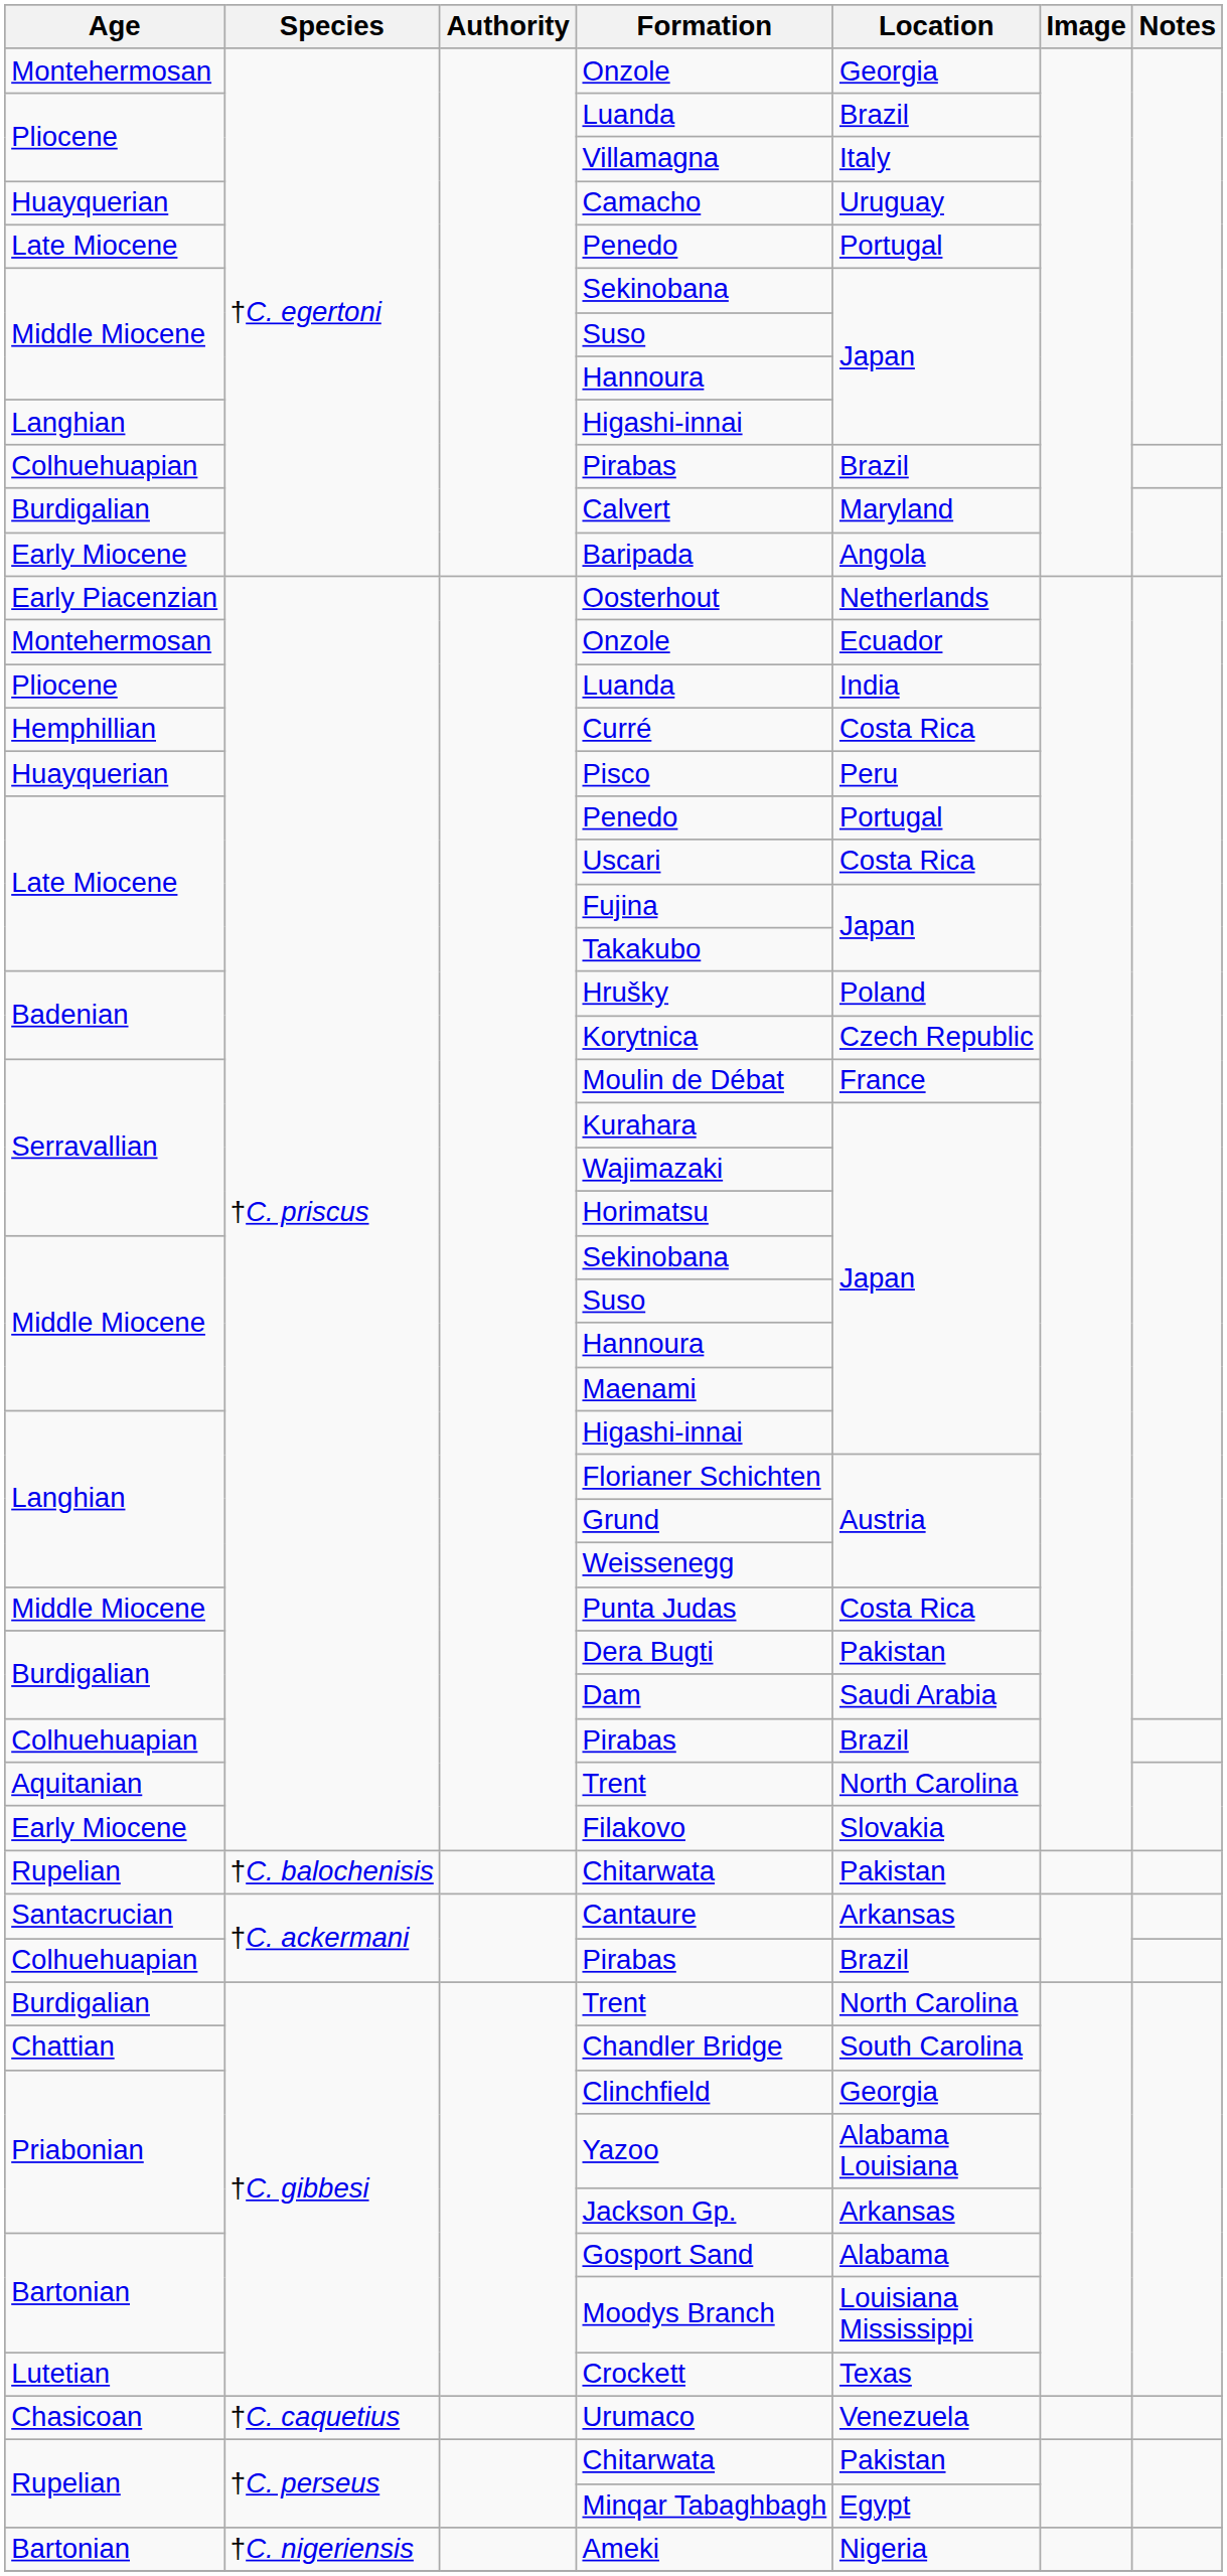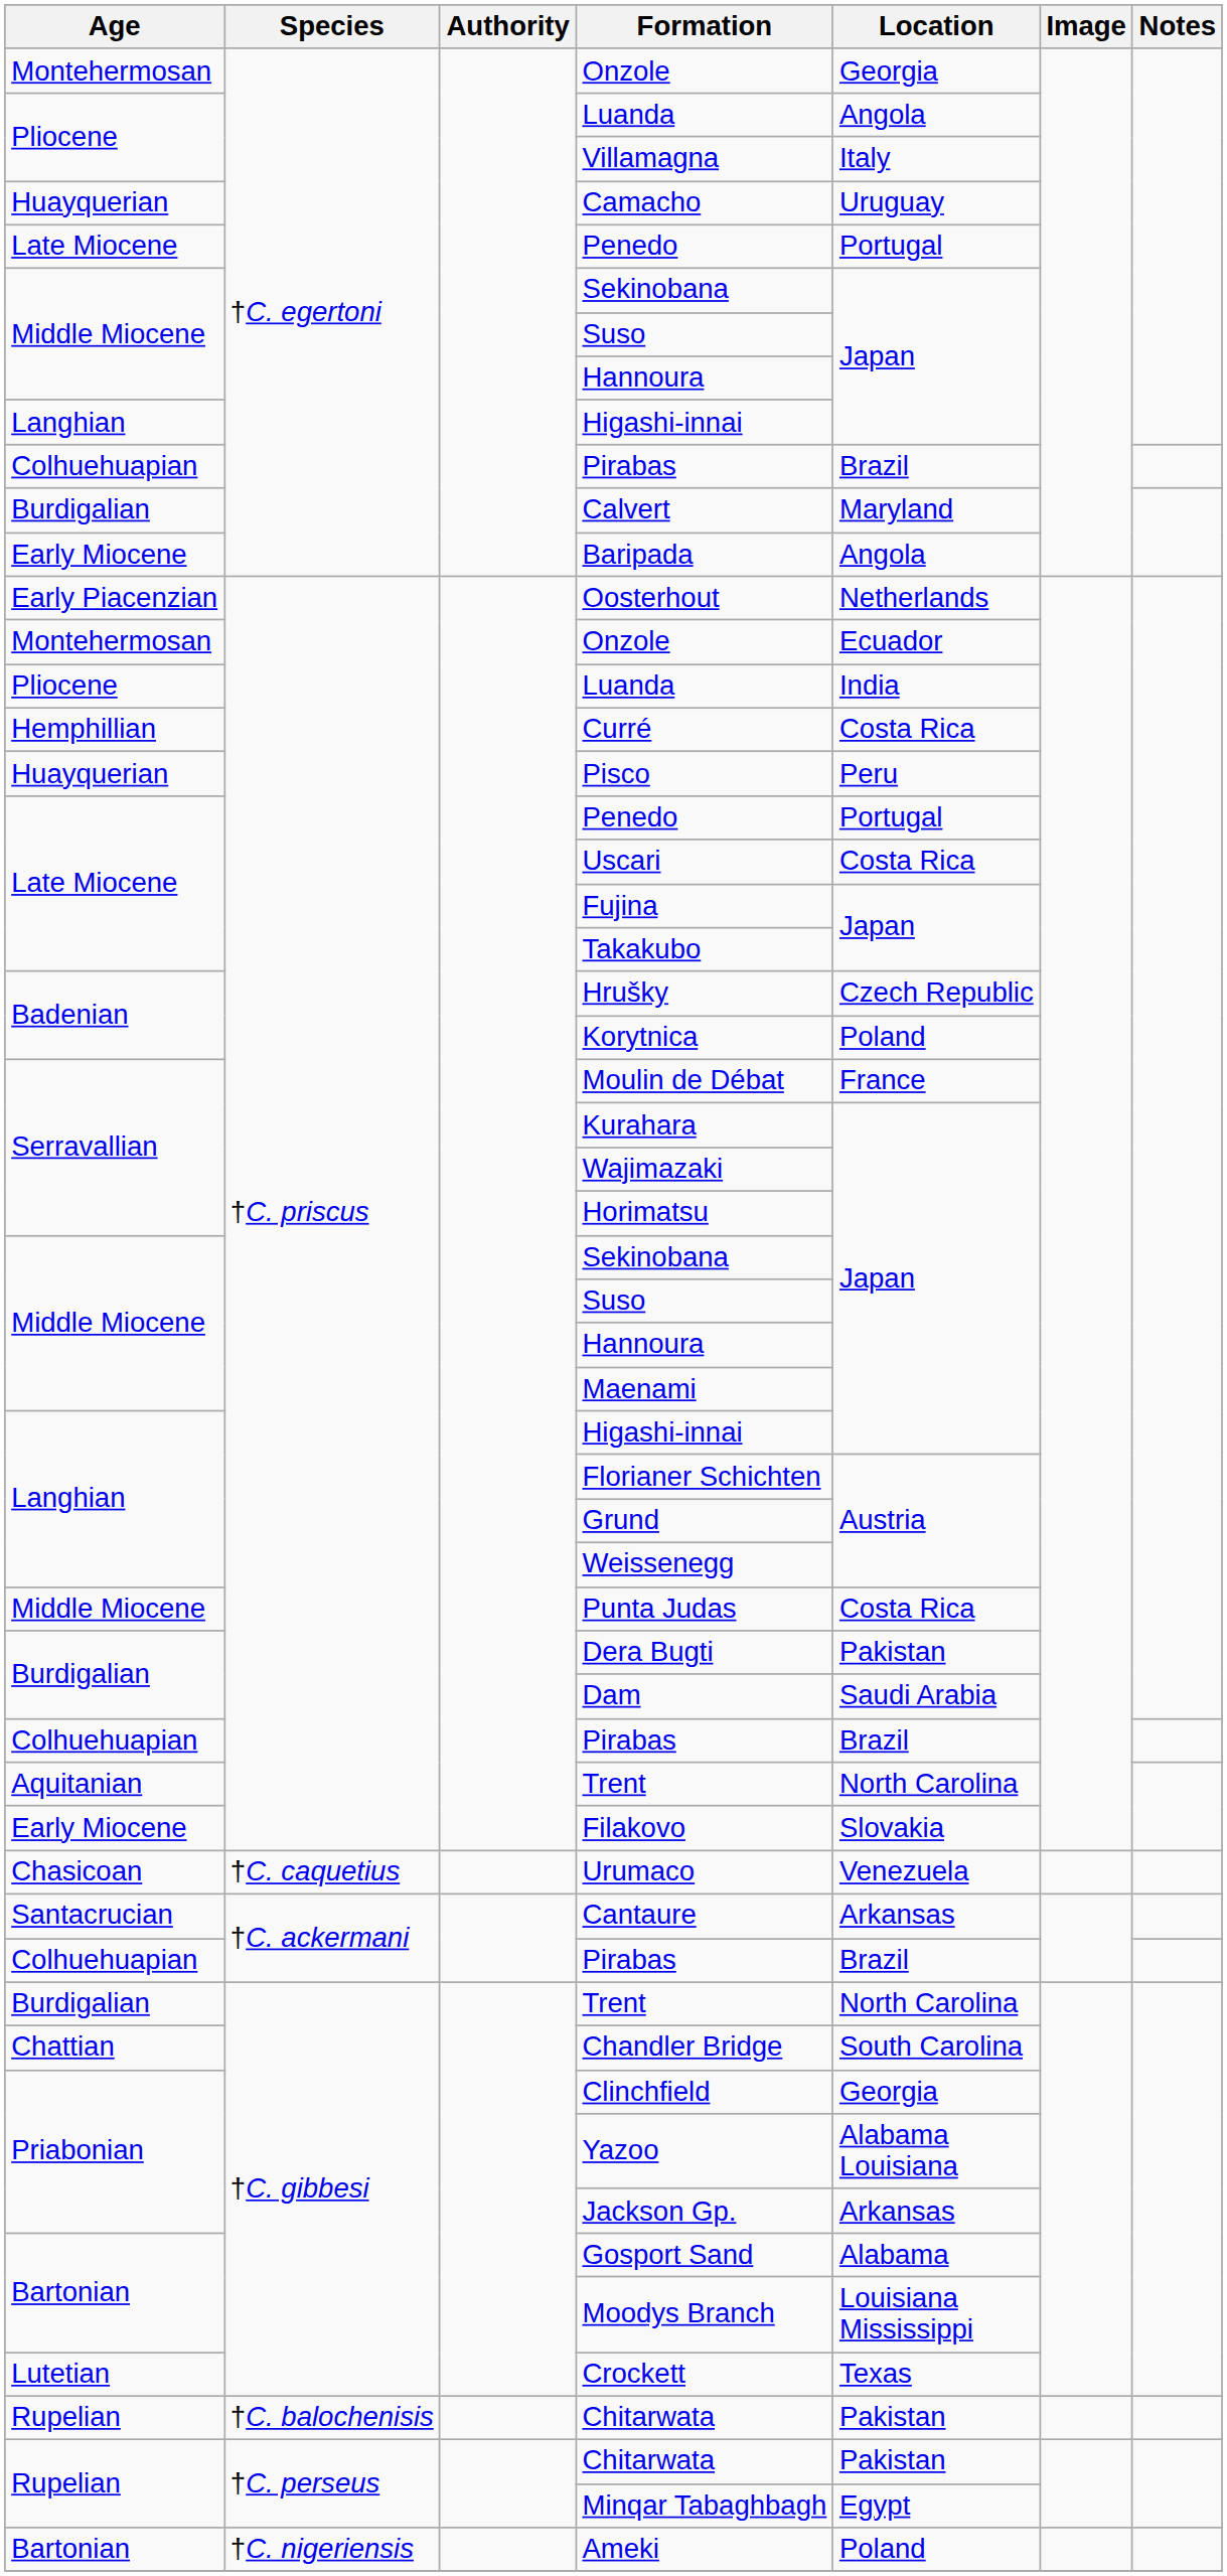†C. egertoni / Luanda | Location: Brazil -> Angola
Hrušky | Location: Poland -> Czech Republic
Korytnica | Location: Czech Republic -> Poland
rows swapped: Urumaco <-> †C. balochenisis / Chitarwata
Ameki | Location: Nigeria -> Poland
